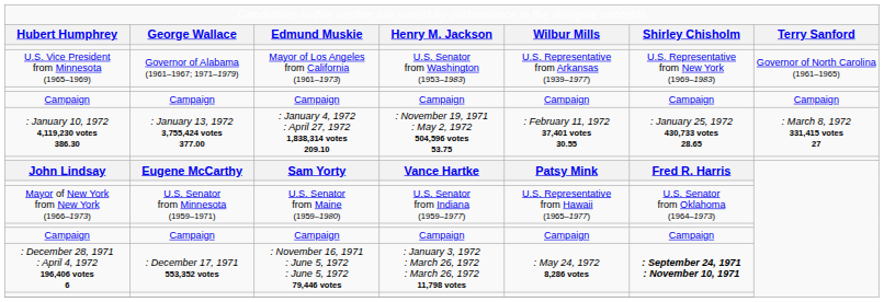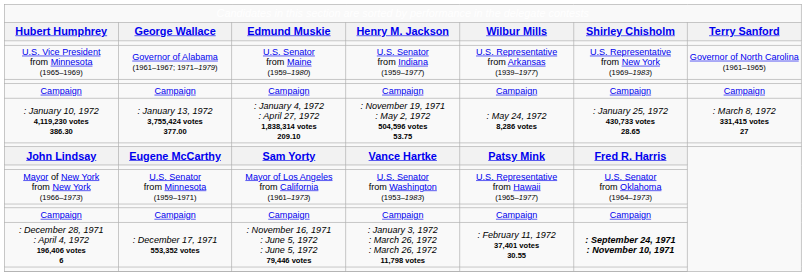U.S. Vice President from Minnesota (1965–1969) | column 3: Mayor of Los Angeles from California (1961–1973) -> U.S. Senator from Maine (1959–1980)
U.S. Vice President from Minnesota (1965–1969) | column 4: U.S. Senator from Washington (1953–1983) -> U.S. Senator from Indiana (1959–1977)
: January 10, 1972 4,119,230 votes 386.30 | column 5: : February 11, 1972 37,401 votes 30.55 -> : May 24, 1972 8,286 votes
Mayor of New York from New York (1966–1973) | column 3: U.S. Senator from Maine (1959–1980) -> Mayor of Los Angeles from California (1961–1973)
Mayor of New York from New York (1966–1973) | column 4: U.S. Senator from Indiana (1959–1977) -> U.S. Senator from Washington (1953–1983)
: December 28, 1971 : April 4, 1972 196,406 votes 6 | column 5: : May 24, 1972 8,286 votes -> : February 11, 1972 37,401 votes 30.55
